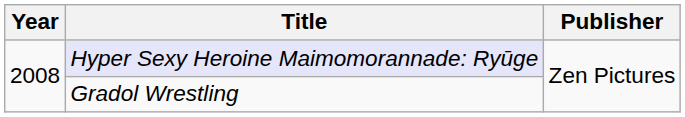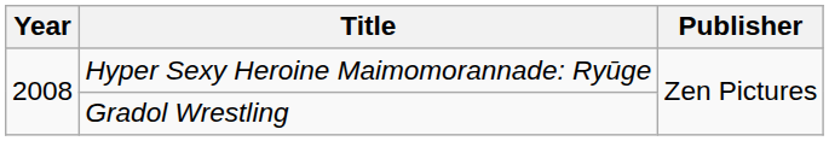Hyper Sexy Heroine Maimomorannade: Ryūge | Title: lavender background -> no background
